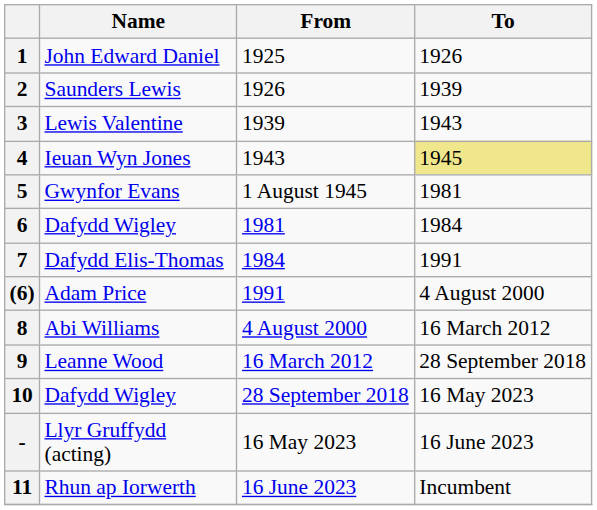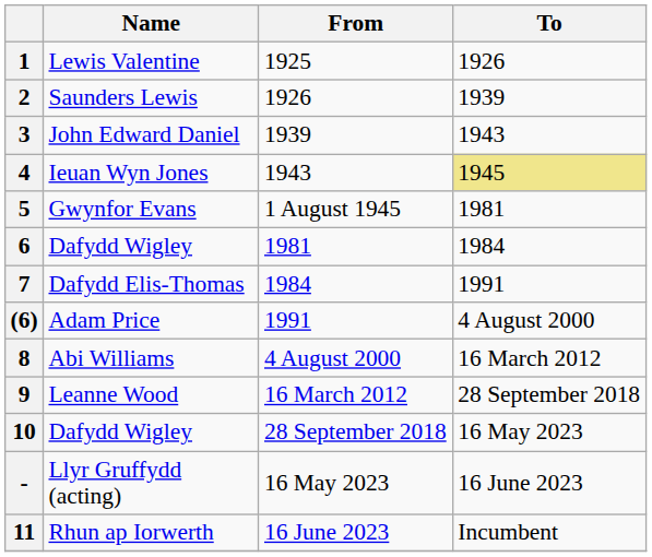1 | Name: John Edward Daniel -> Lewis Valentine
3 | Name: Lewis Valentine -> John Edward Daniel
